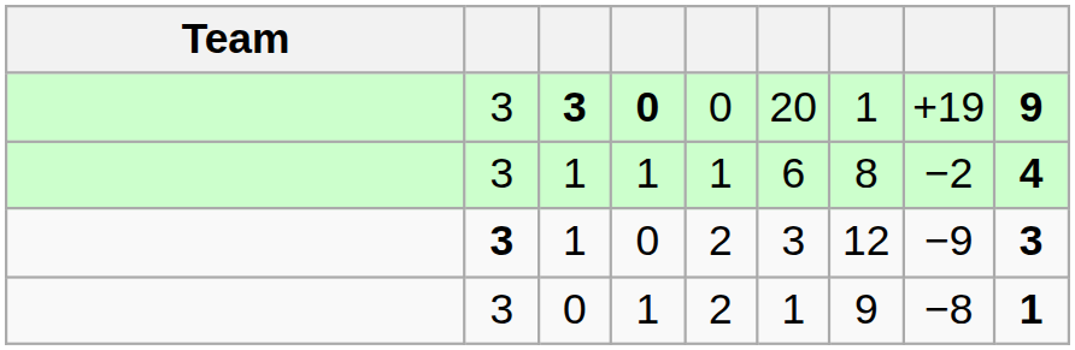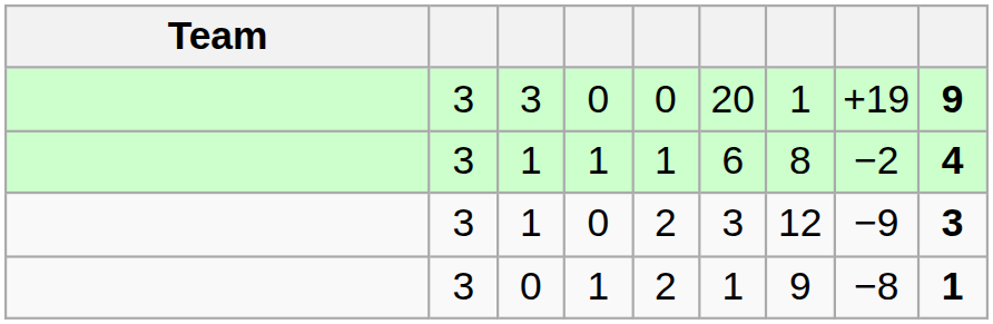row 2 | column 3: bold -> normal
row 2 | column 4: bold -> normal
row 4 | column 2: bold -> normal
